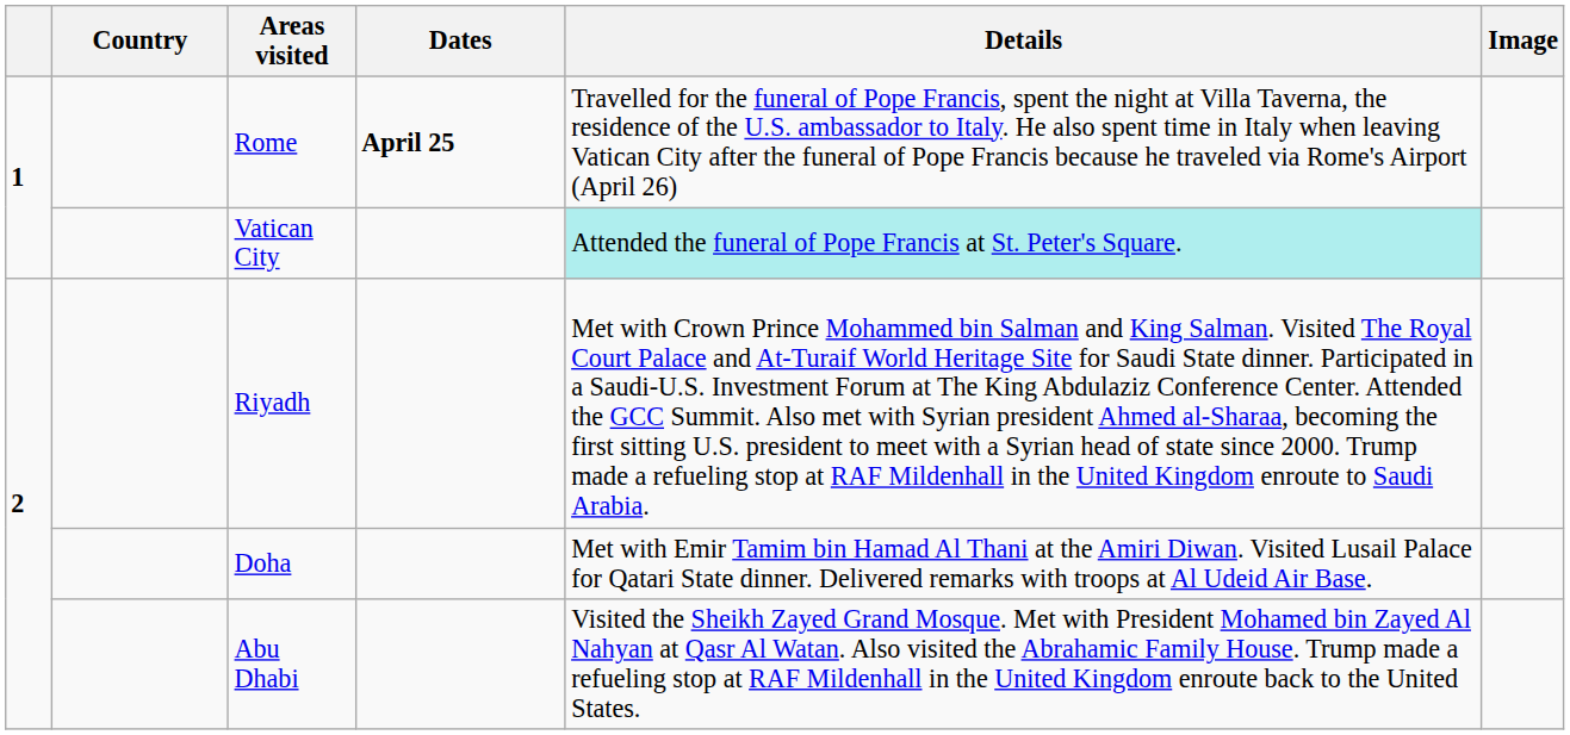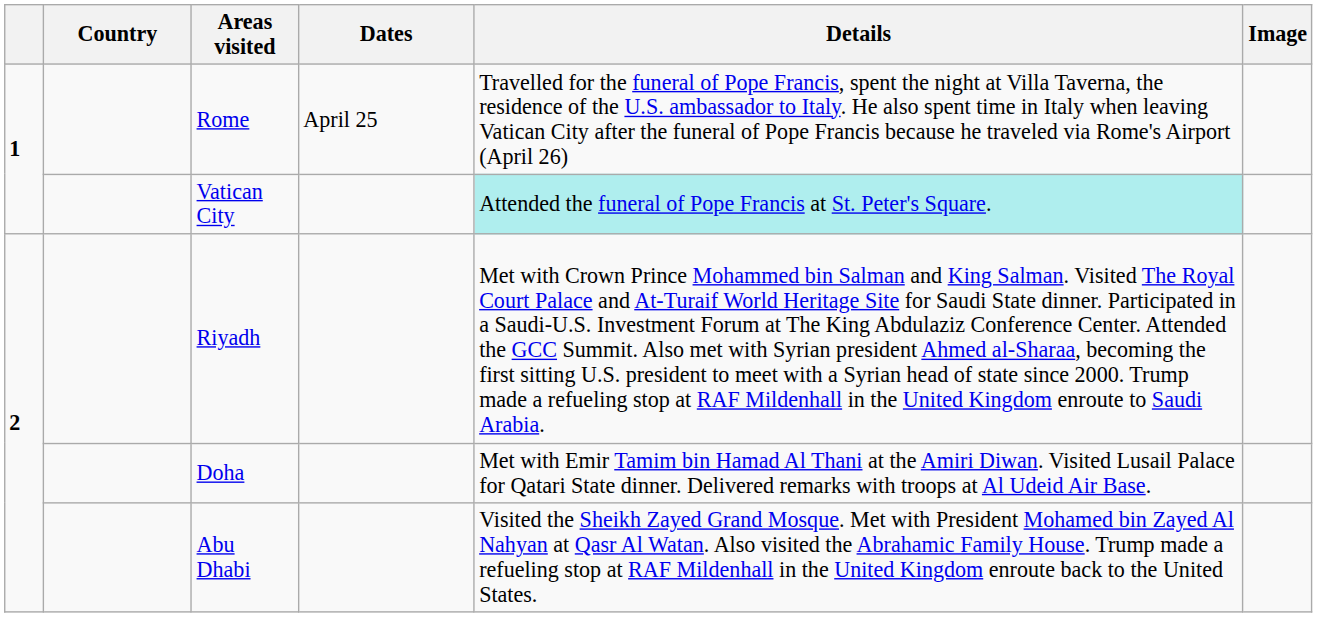Rome | Dates: bold -> normal
